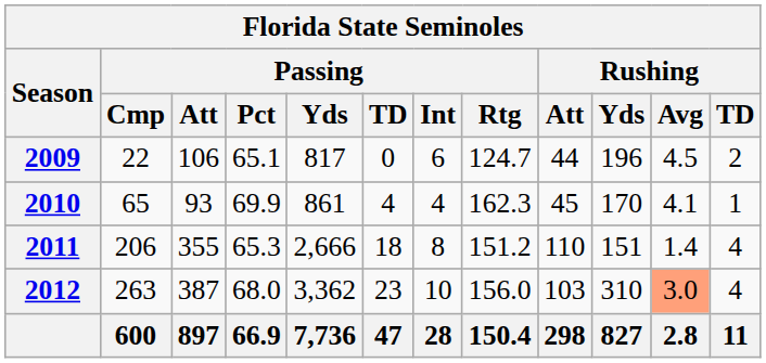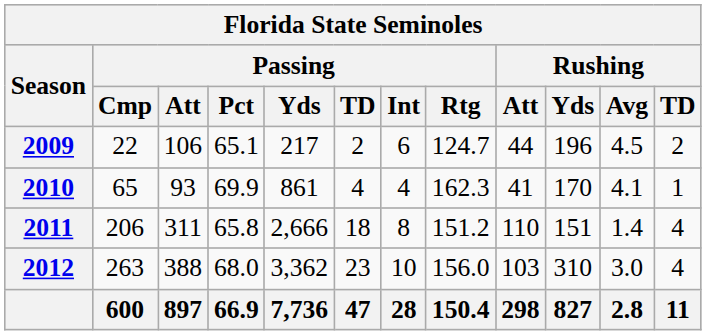2009 | Passing / Yds: 817 -> 217
2009 | Passing / TD: 0 -> 2
2010 | Rushing / Att: 45 -> 41
2011 | Passing / Att: 355 -> 311
2011 | Passing / Pct: 65.3 -> 65.8
2012 | Passing / Att: 387 -> 388
2012 | Rushing / Avg: lightsalmon background -> no background
